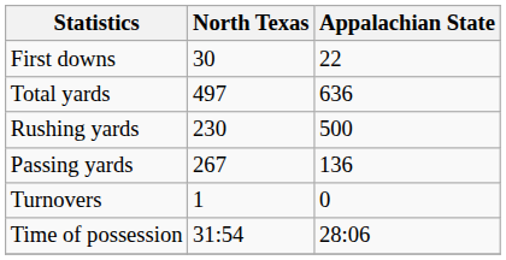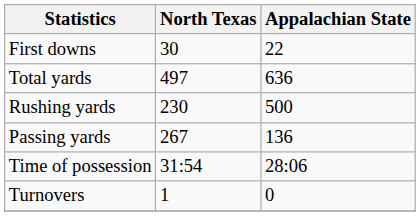rows swapped: Turnovers <-> Time of possession
